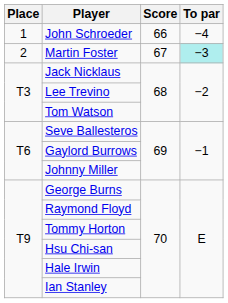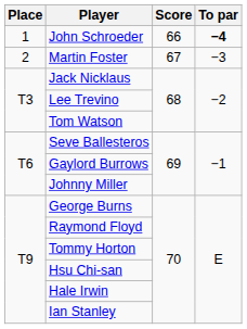John Schroeder | To par: normal -> bold
Martin Foster | To par: paleturquoise background -> no background
